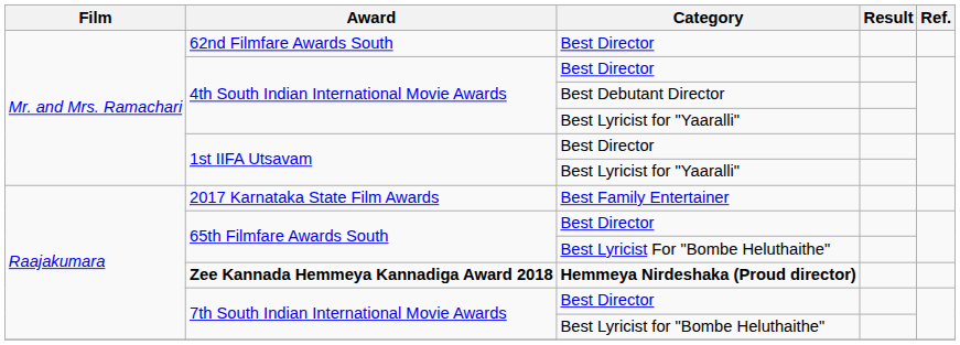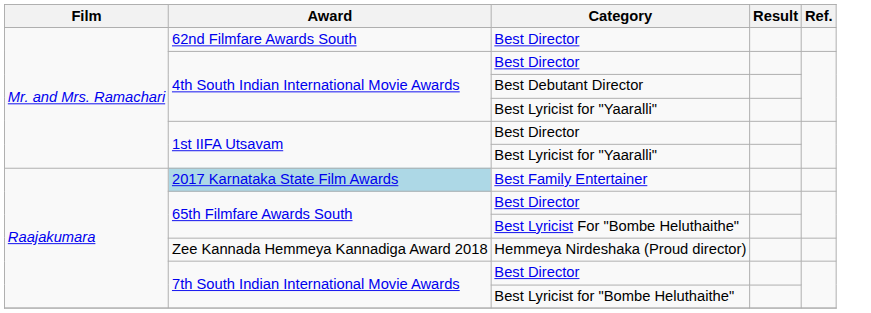2017 Karnataka State Film Awards | Award: no background -> lightblue background
Zee Kannada Hemmeya Kannadiga Award 2018 | Award: bold -> normal
Zee Kannada Hemmeya Kannadiga Award 2018 | Category: bold -> normal
